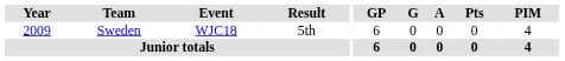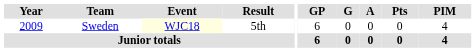Sweden | Event: no background -> lightyellow background
